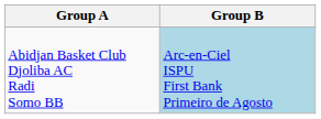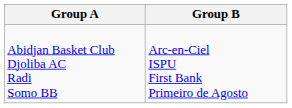Abidjan Basket Club Djoliba AC Radi Somo BB | Group B: lightblue background -> no background
